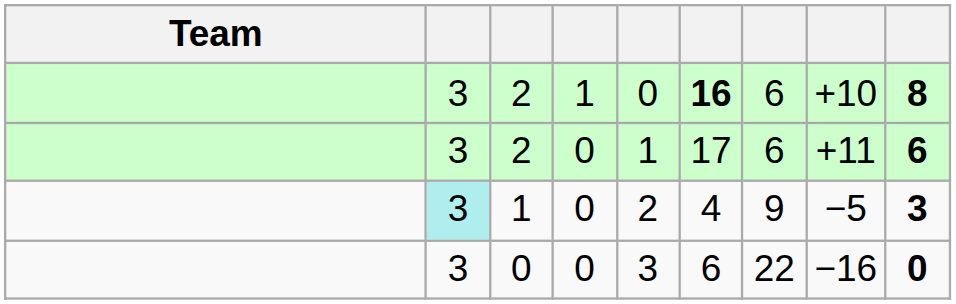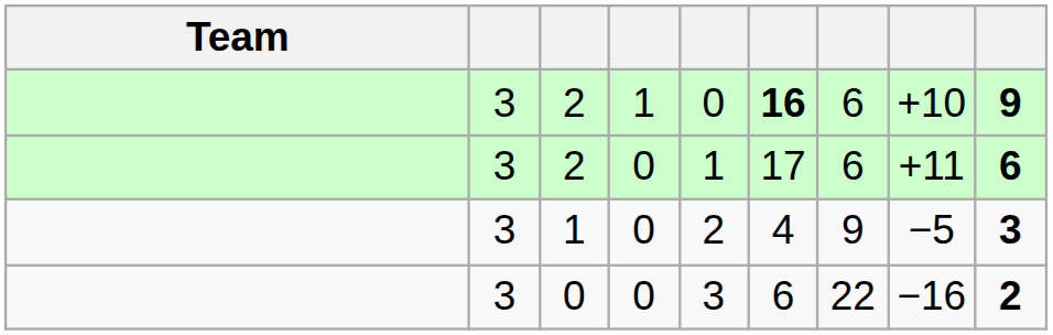row 2 | column 9: 8 -> 9
row 4 | column 2: paleturquoise background -> no background
row 5 | column 9: 0 -> 2
